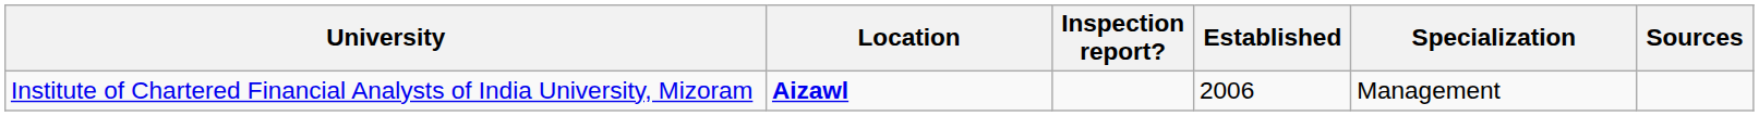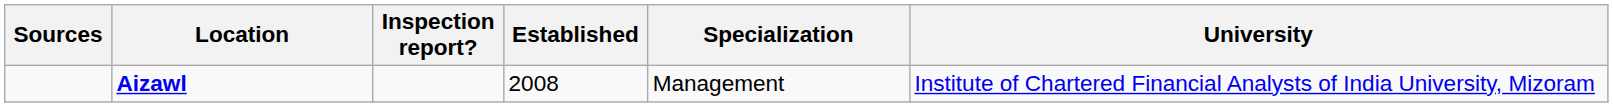columns swapped: University <-> Sources
row 2 | Established: 2006 -> 2008
